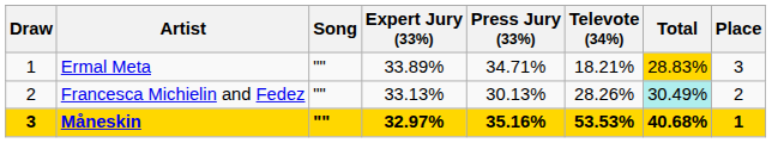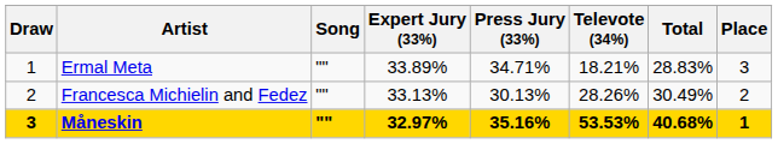Ermal Meta | Total: gold background -> no background
Francesca Michielin and Fedez | Total: paleturquoise background -> no background
